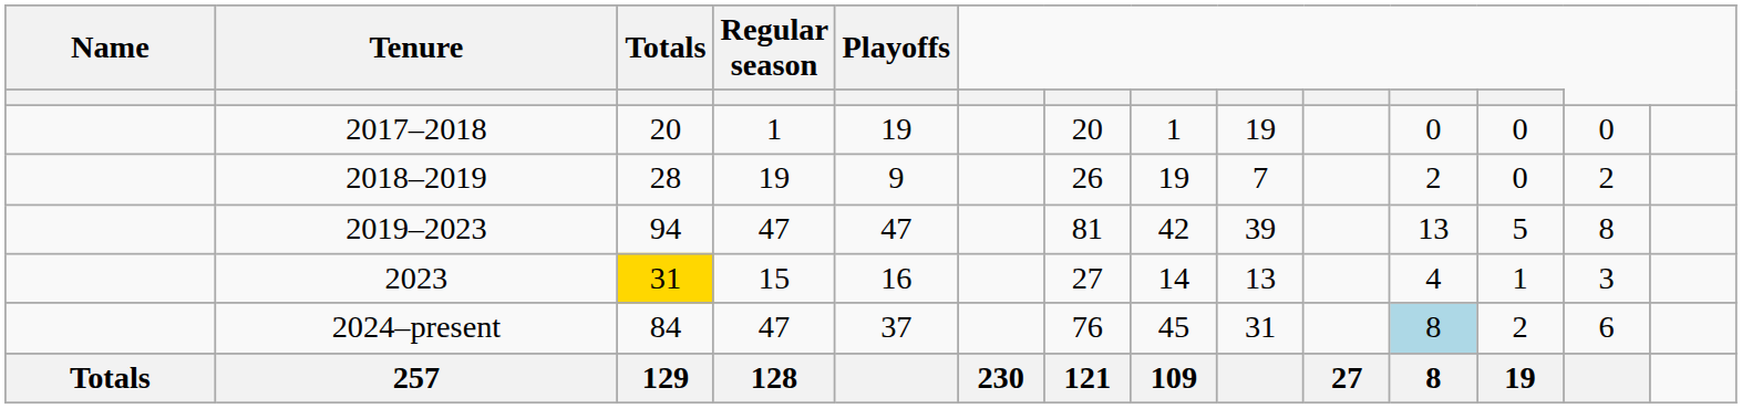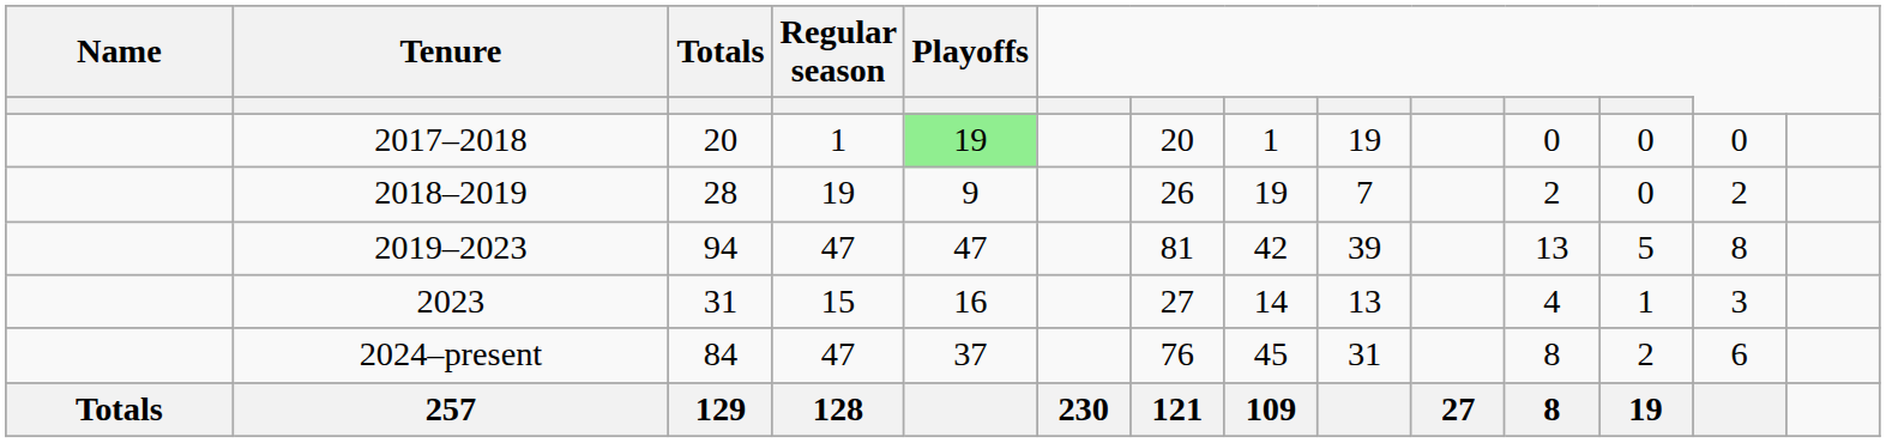2017–2018 | Playoffs: no background -> lightgreen background
2023 | Totals: gold background -> no background
2024–present | column 11: lightblue background -> no background
